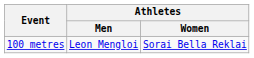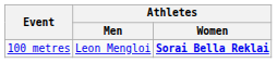100 metres | Athletes / Women: normal -> bold
